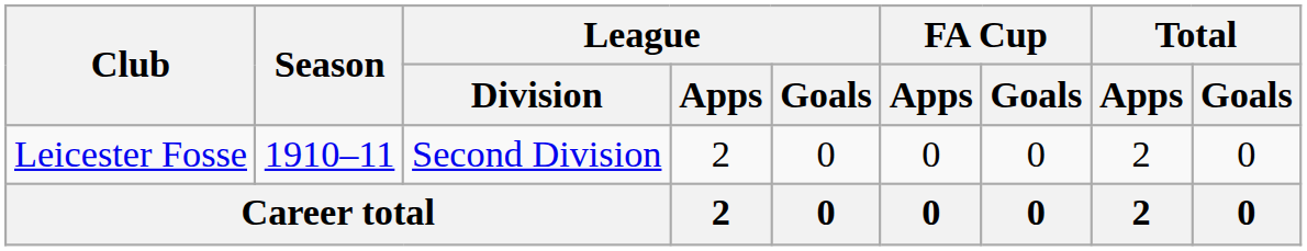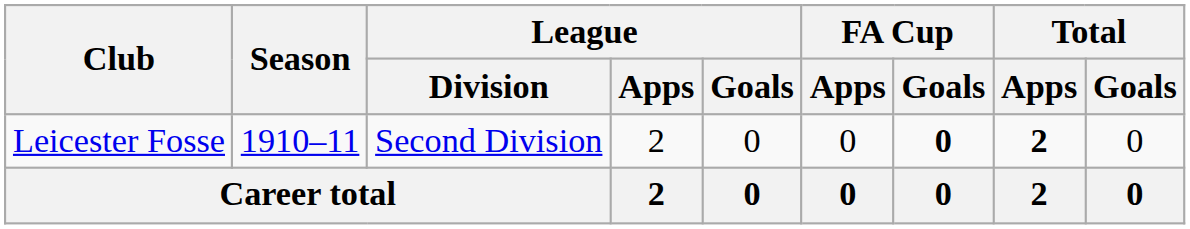Leicester Fosse | FA Cup / Goals: normal -> bold
Leicester Fosse | Total / Apps: normal -> bold
